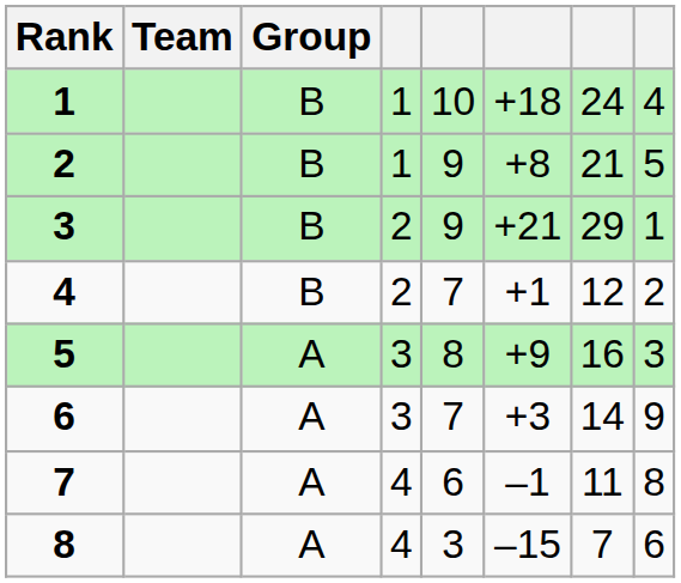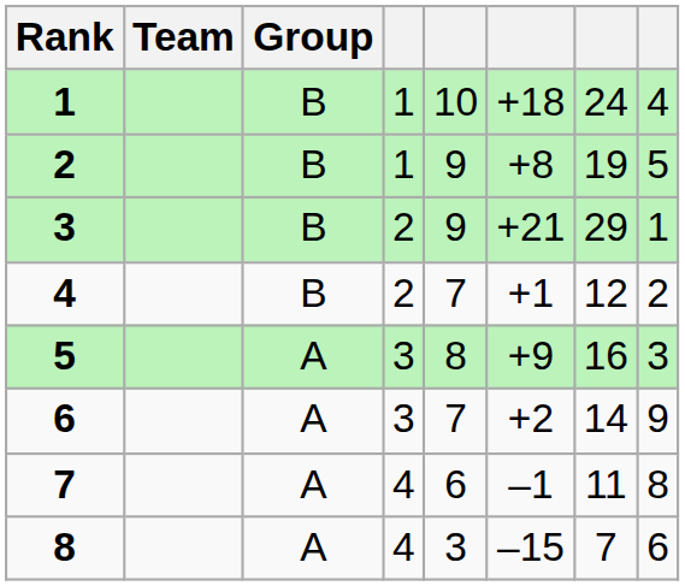row 3 | column 7: 21 -> 19
row 7 | column 6: +3 -> +2
